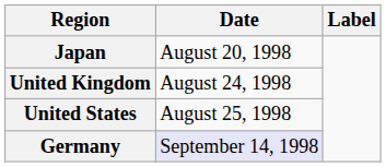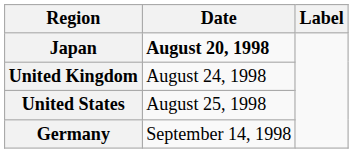Japan | Date: normal -> bold
Germany | Date: lavender background -> no background
